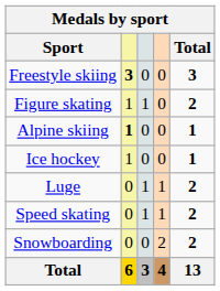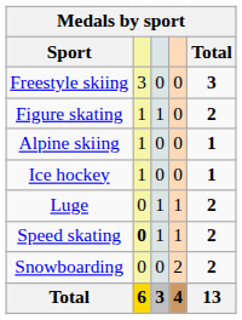Freestyle skiing | column 2: bold -> normal
Alpine skiing | column 2: bold -> normal
Speed skating | column 2: normal -> bold
